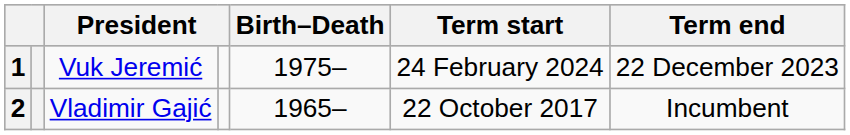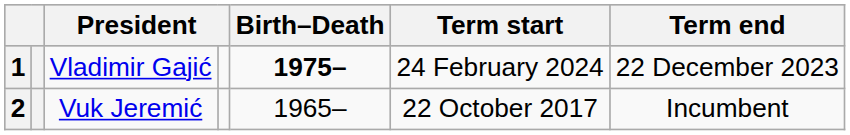1 | column 3: Vuk Jeremić -> Vladimir Gajić
1 | Birth–Death: normal -> bold
2 | column 3: Vladimir Gajić -> Vuk Jeremić
